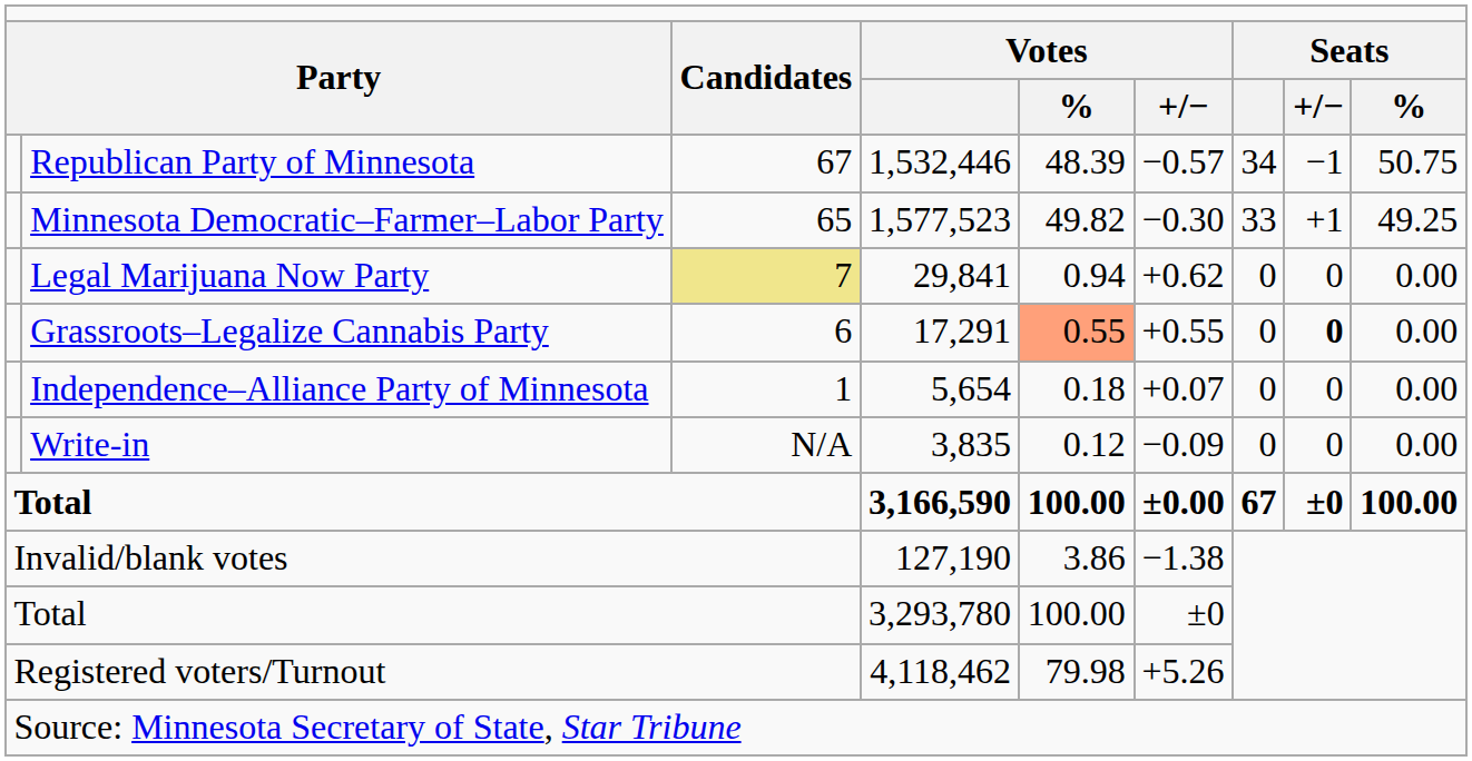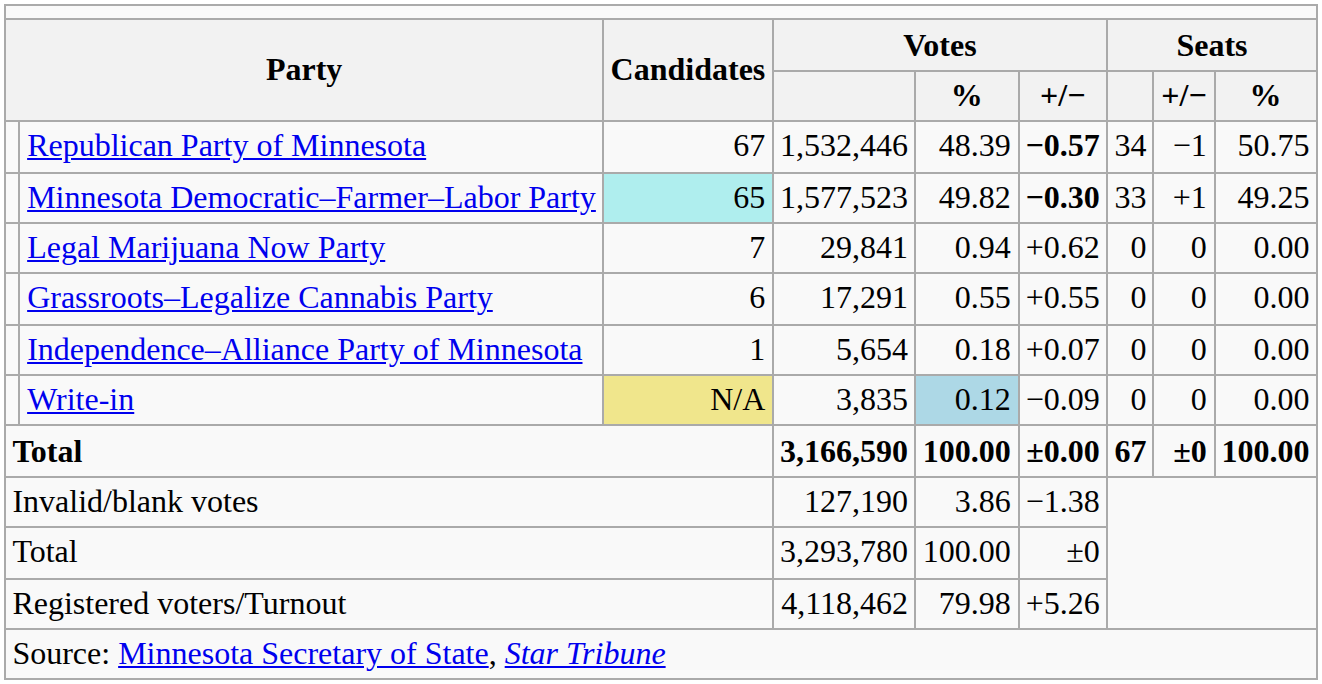Republican Party of Minnesota | column 6: normal -> bold
Minnesota Democratic–Farmer–Labor Party | column 3: no background -> paleturquoise background
Minnesota Democratic–Farmer–Labor Party | column 6: normal -> bold
Legal Marijuana Now Party | column 3: khaki background -> no background
Grassroots–Legalize Cannabis Party | column 5: lightsalmon background -> no background
Grassroots–Legalize Cannabis Party | column 8: bold -> normal
Write-in | column 3: no background -> khaki background
Write-in | column 5: no background -> lightblue background
